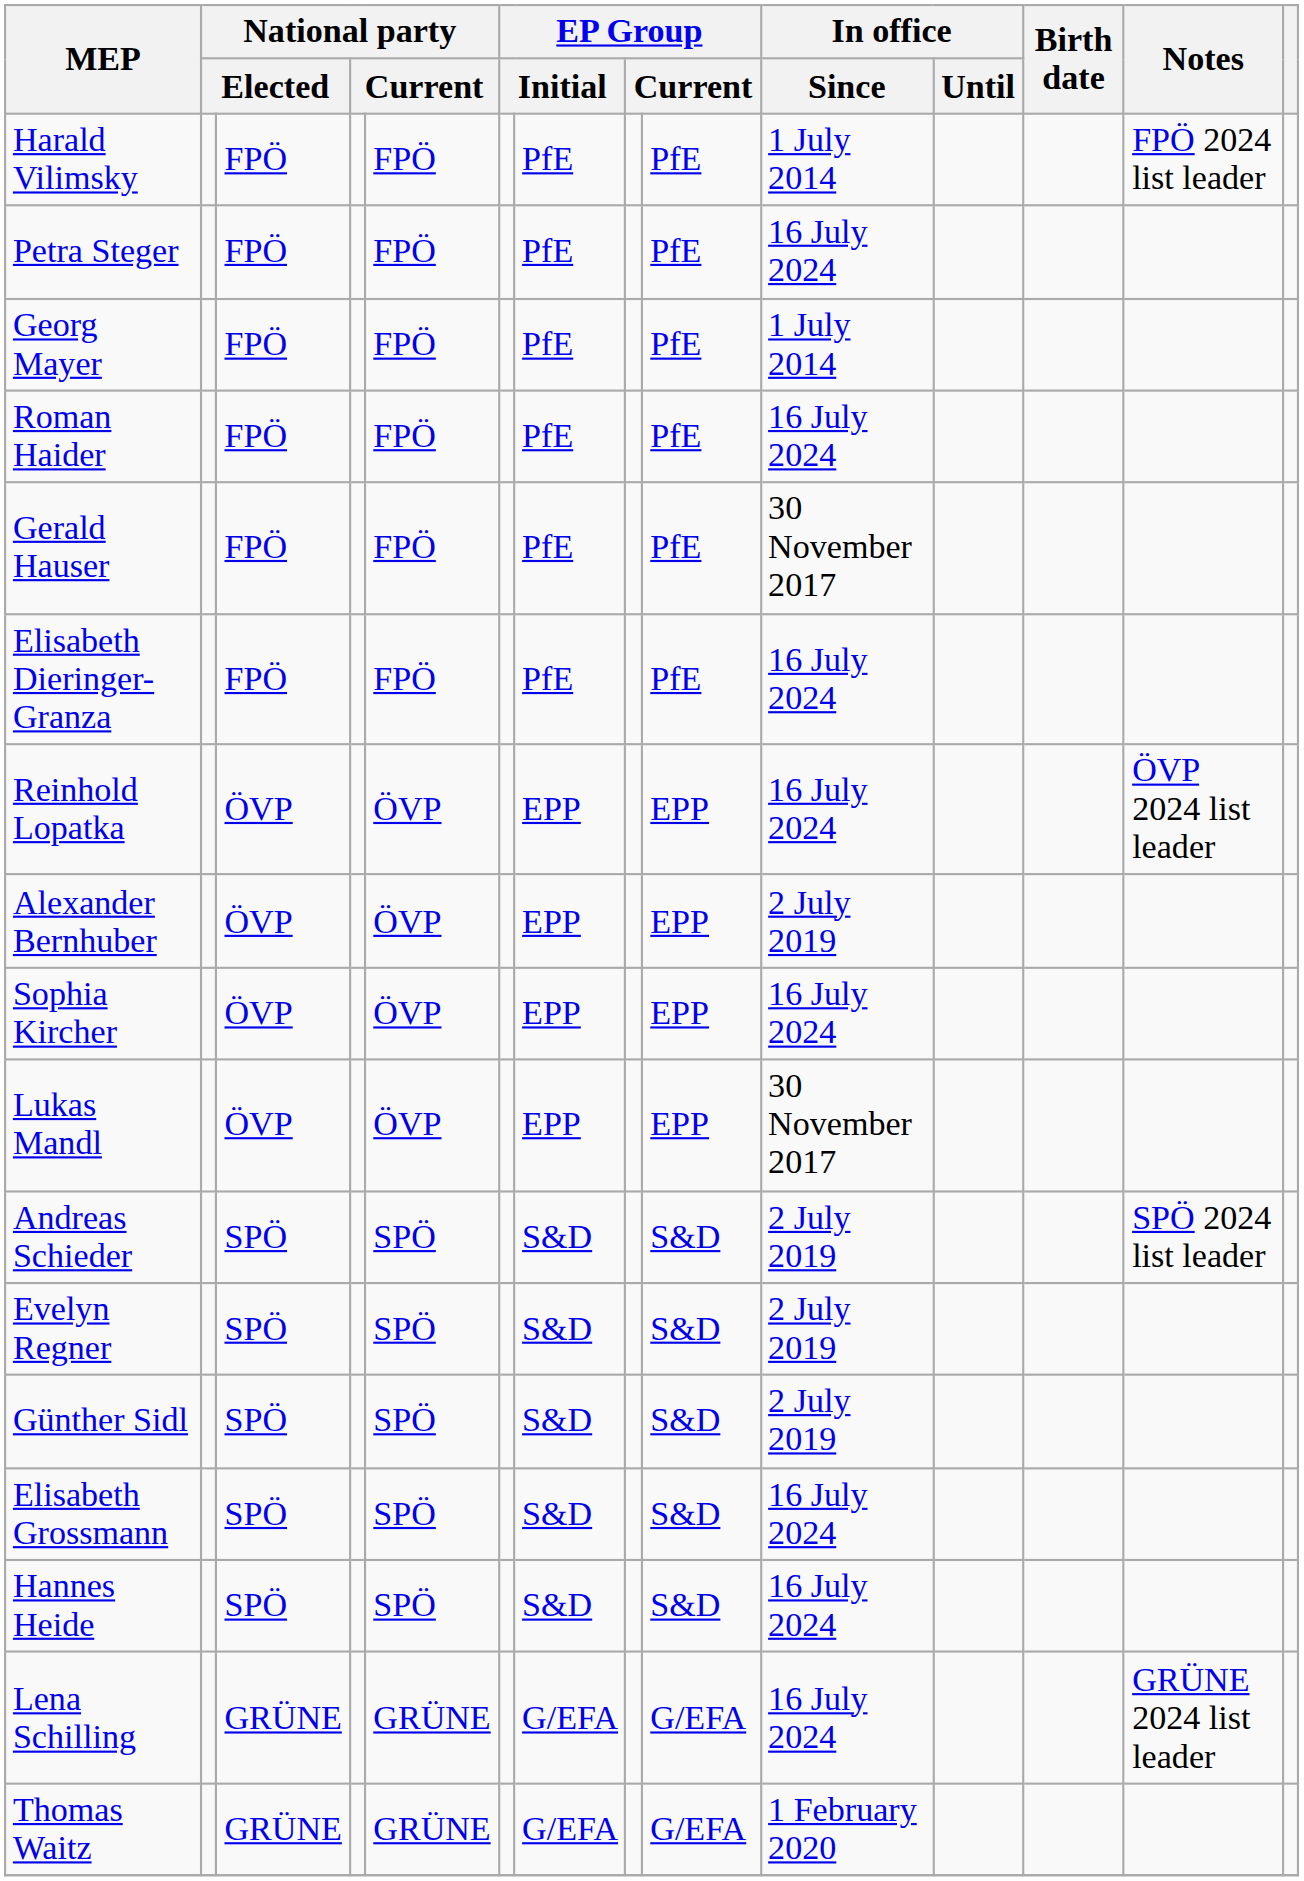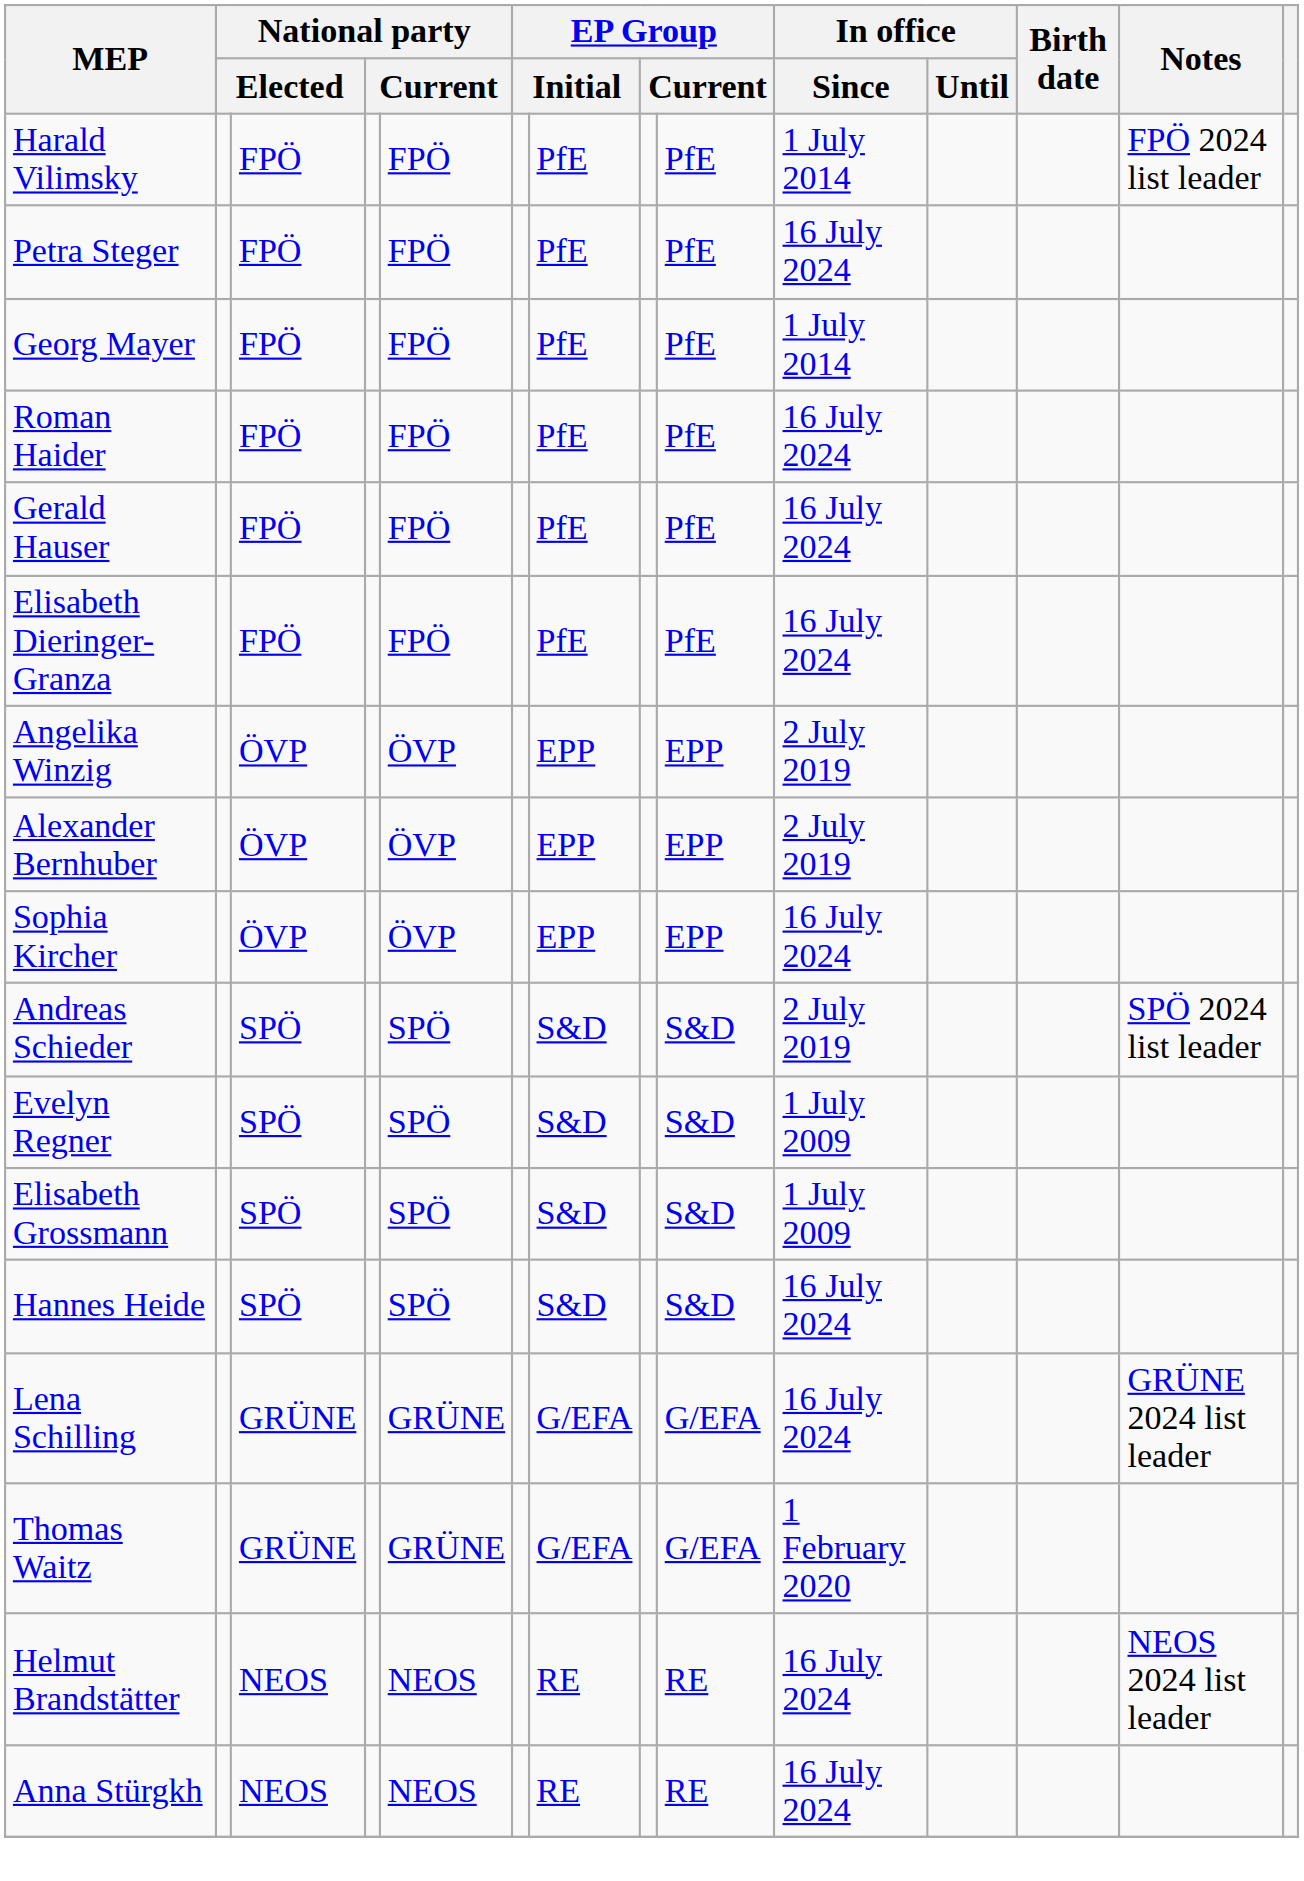Gerald Hauser | In office / Since: 30 November 2017 -> 16 July 2024
- row: Reinhold Lopatka | ÖVP | ÖVP | EPP | EPP | 16 July 2024 | ÖVP 2024 list leader
+ row: Angelika Winzig | ÖVP | ÖVP | EPP | EPP | 2 July 2019
- row: Lukas Mandl | ÖVP | ÖVP | EPP | EPP | 30 November 2017
Evelyn Regner | In office / Since: 2 July 2019 -> 1 July 2009
- row: Günther Sidl | SPÖ | SPÖ | S&D | S&D | 2 July 2019
Elisabeth Grossmann | In office / Since: 16 July 2024 -> 1 July 2009
+ row: Helmut Brandstätter | NEOS | NEOS | RE | RE | 16 July 2024 | NEOS 2024 list leader
+ row: Anna Stürgkh | NEOS | NEOS | RE | RE | 16 July 2024
